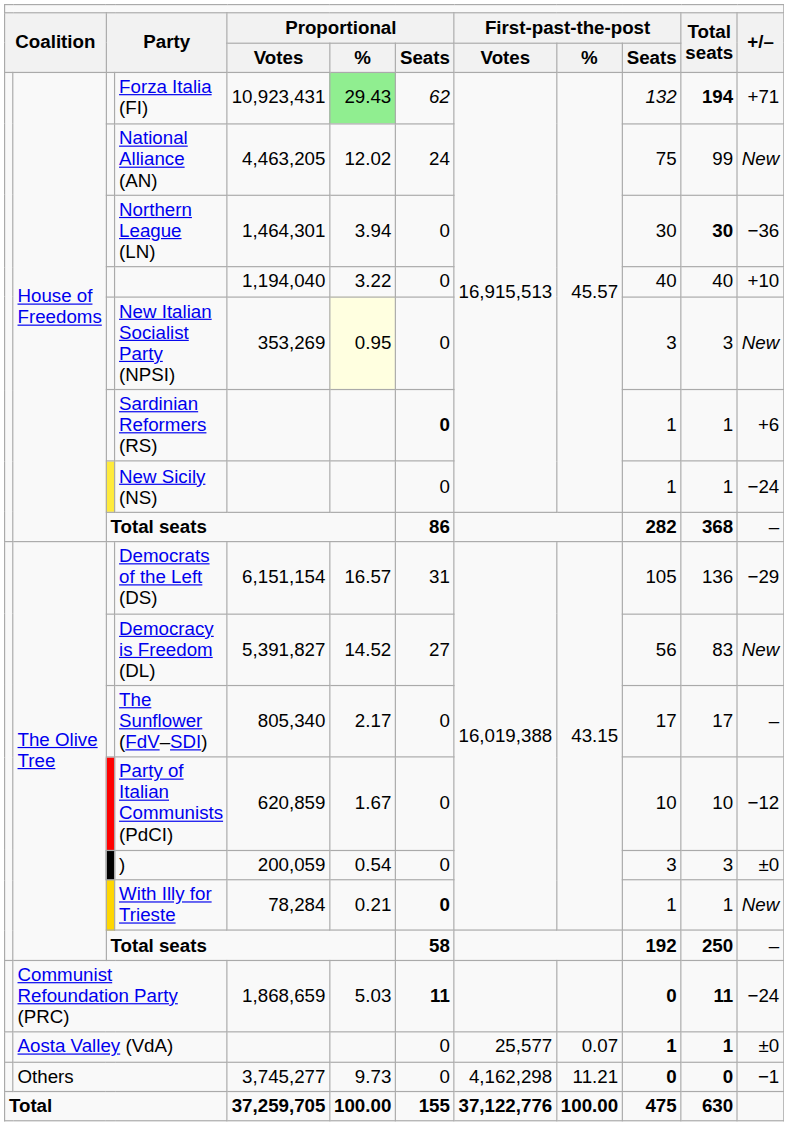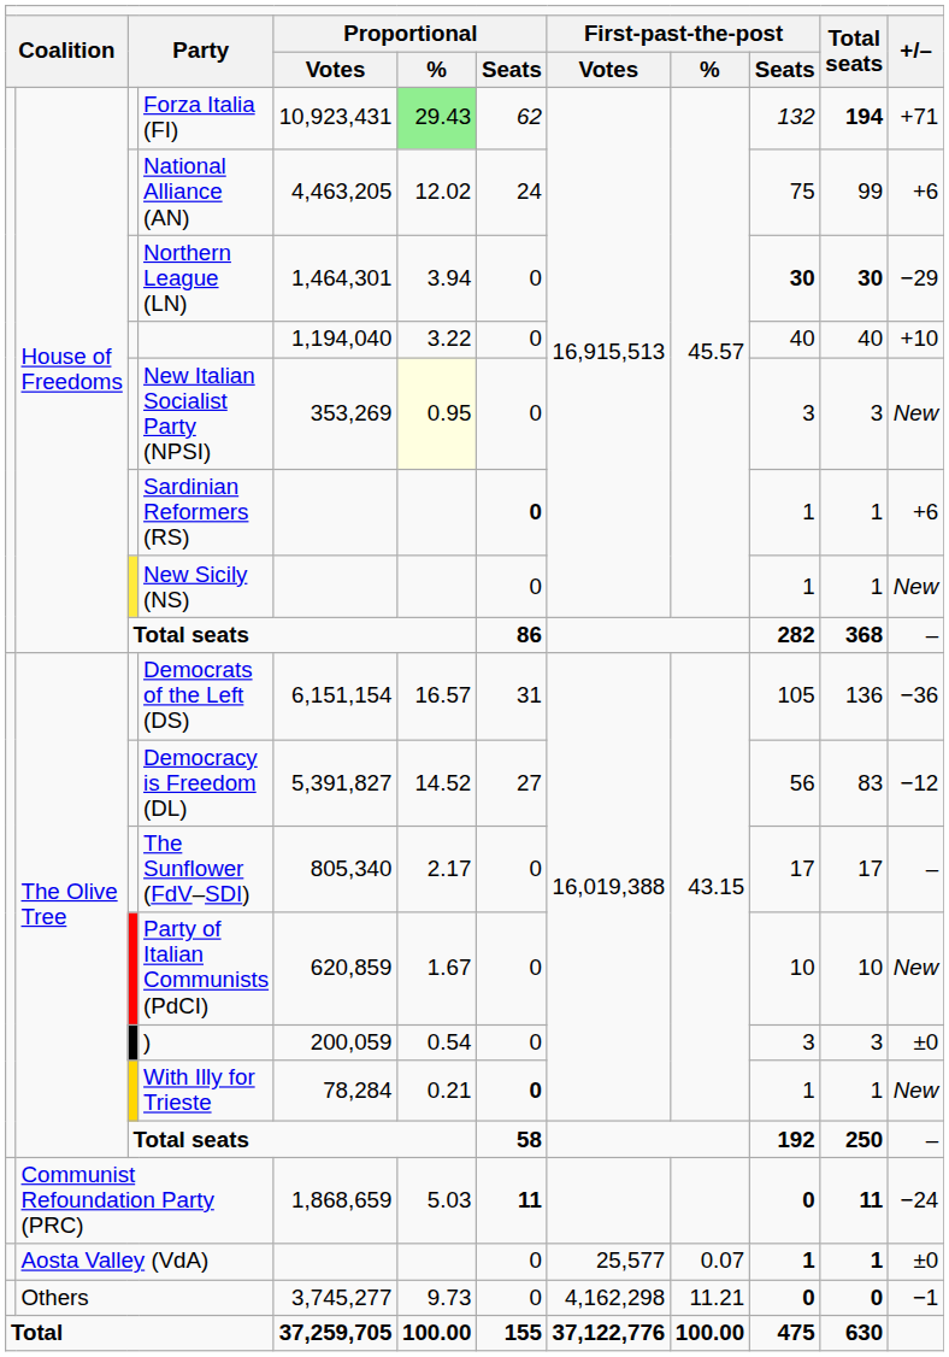National Alliance (AN) | column 12: New -> +6
Northern League (LN) | column 10: normal -> bold
Northern League (LN) | column 12: −36 -> −29
New Sicily (NS) | column 12: −24 -> New
Democrats of the Left (DS) | column 12: −29 -> −36
Democracy is Freedom (DL) | column 12: New -> −12
Party of Italian Communists (PdCI) | column 12: −12 -> New
